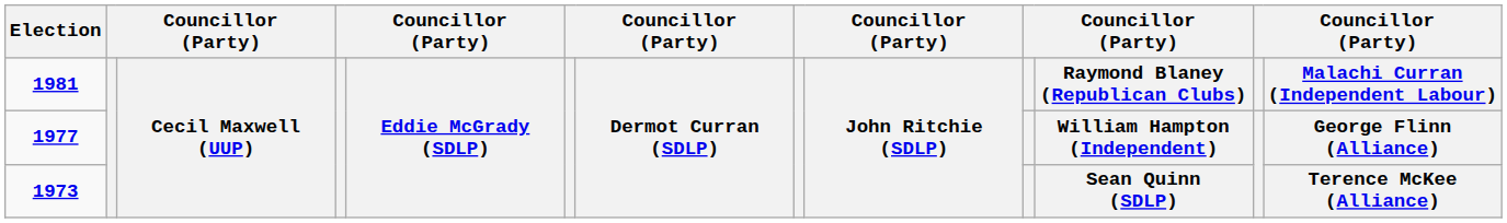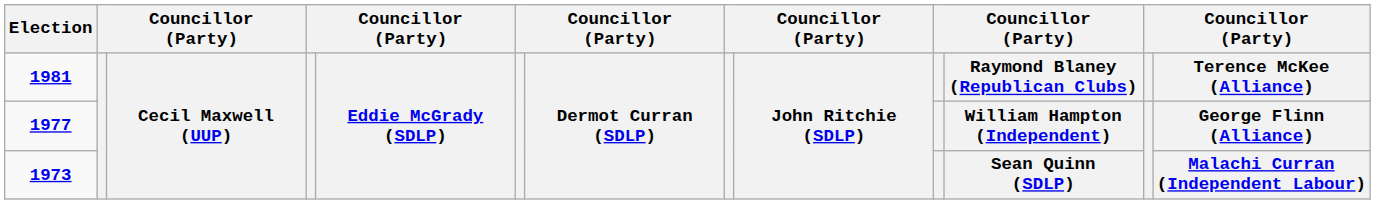1981 | column 13: Malachi Curran (Independent Labour) -> Terence McKee (Alliance)
1973 | column 13: Terence McKee (Alliance) -> Malachi Curran (Independent Labour)
